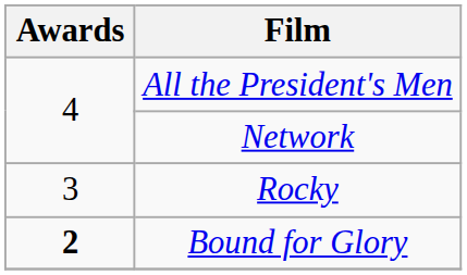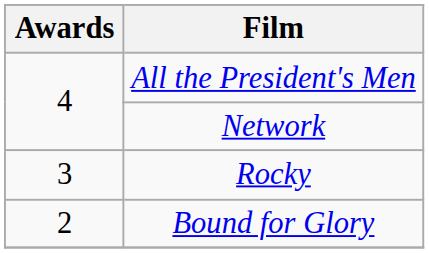Bound for Glory | Awards: bold -> normal
